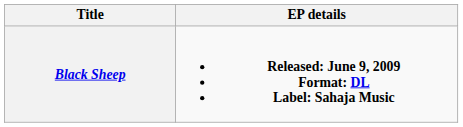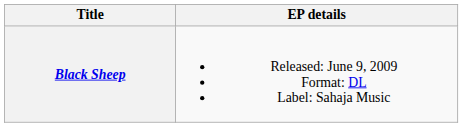Black Sheep | EP details: bold -> normal
